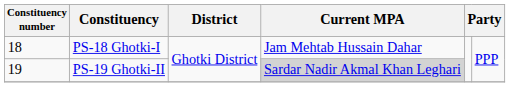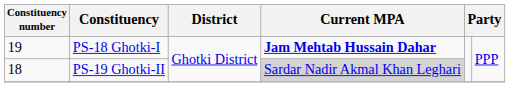PS-18 Ghotki-I | Constituency number: 18 -> 19
PS-18 Ghotki-I | Current MPA: normal -> bold
PS-19 Ghotki-II | Constituency number: 19 -> 18
